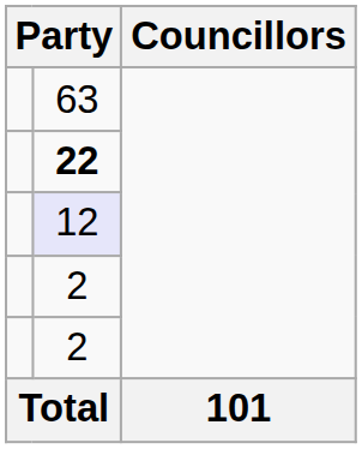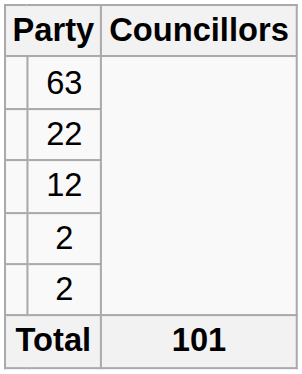22 | column 2: bold -> normal
12 | column 2: lavender background -> no background
